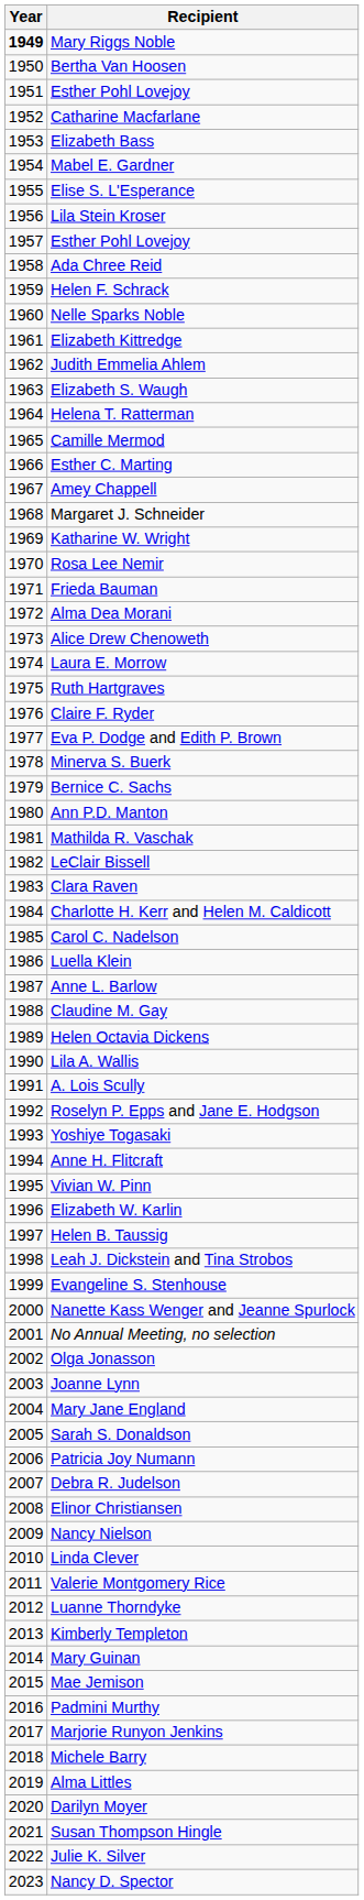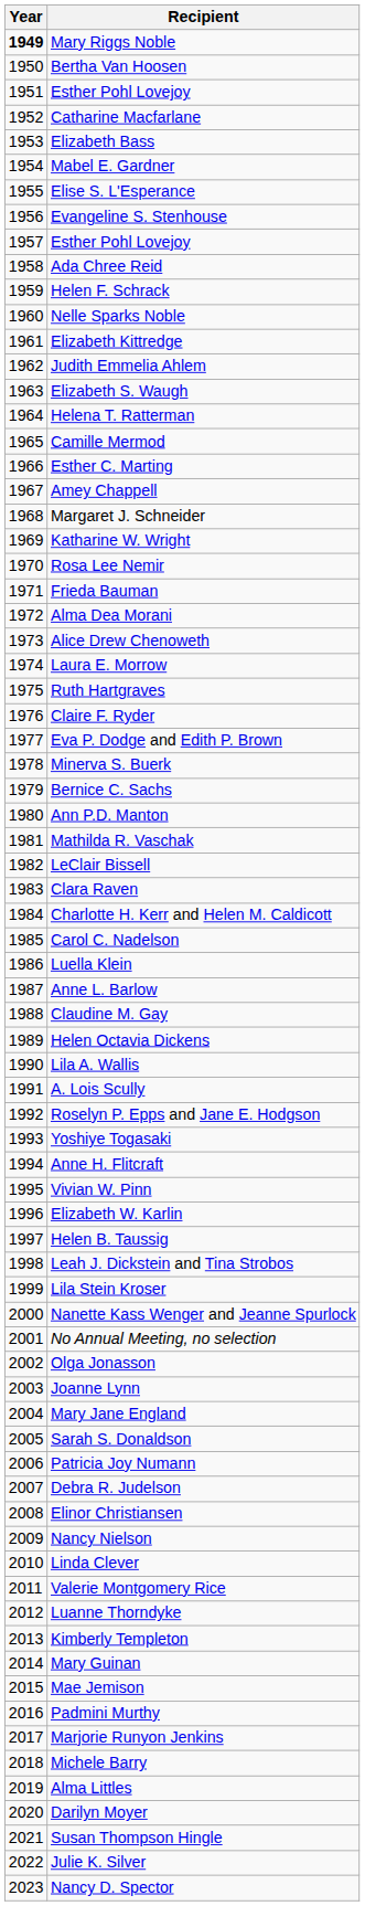row 9 | Recipient: Lila Stein Kroser -> Evangeline S. Stenhouse
row 52 | Recipient: Evangeline S. Stenhouse -> Lila Stein Kroser
